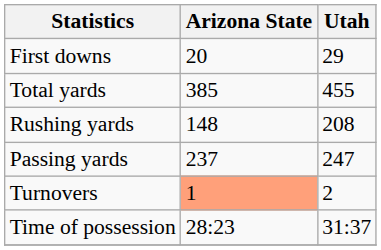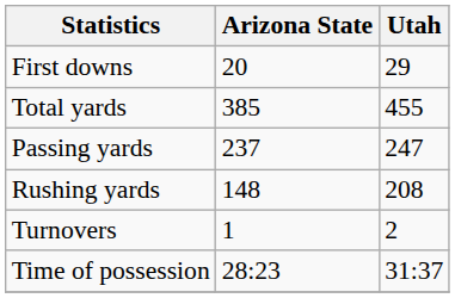rows swapped: Rushing yards <-> Passing yards
Turnovers | Arizona State: lightsalmon background -> no background
